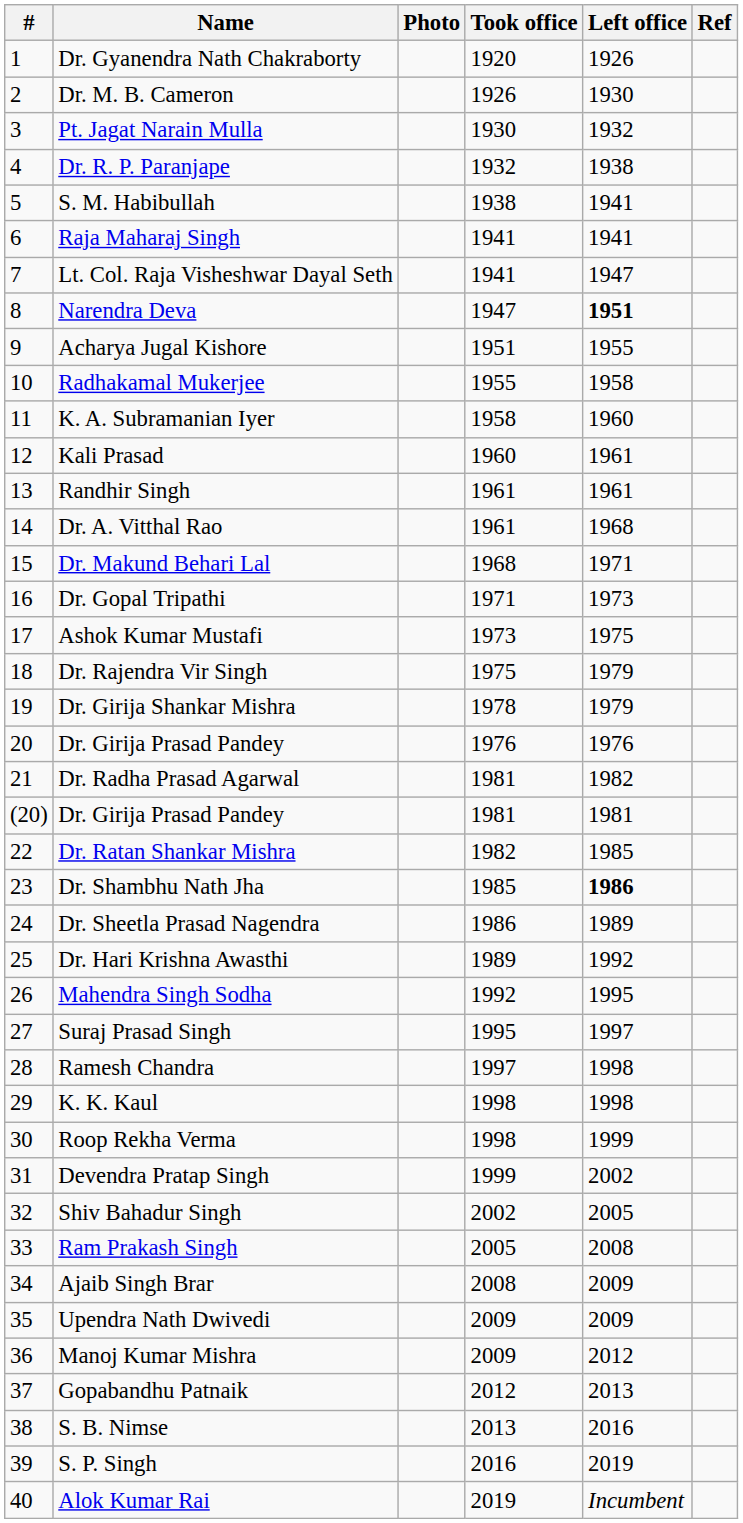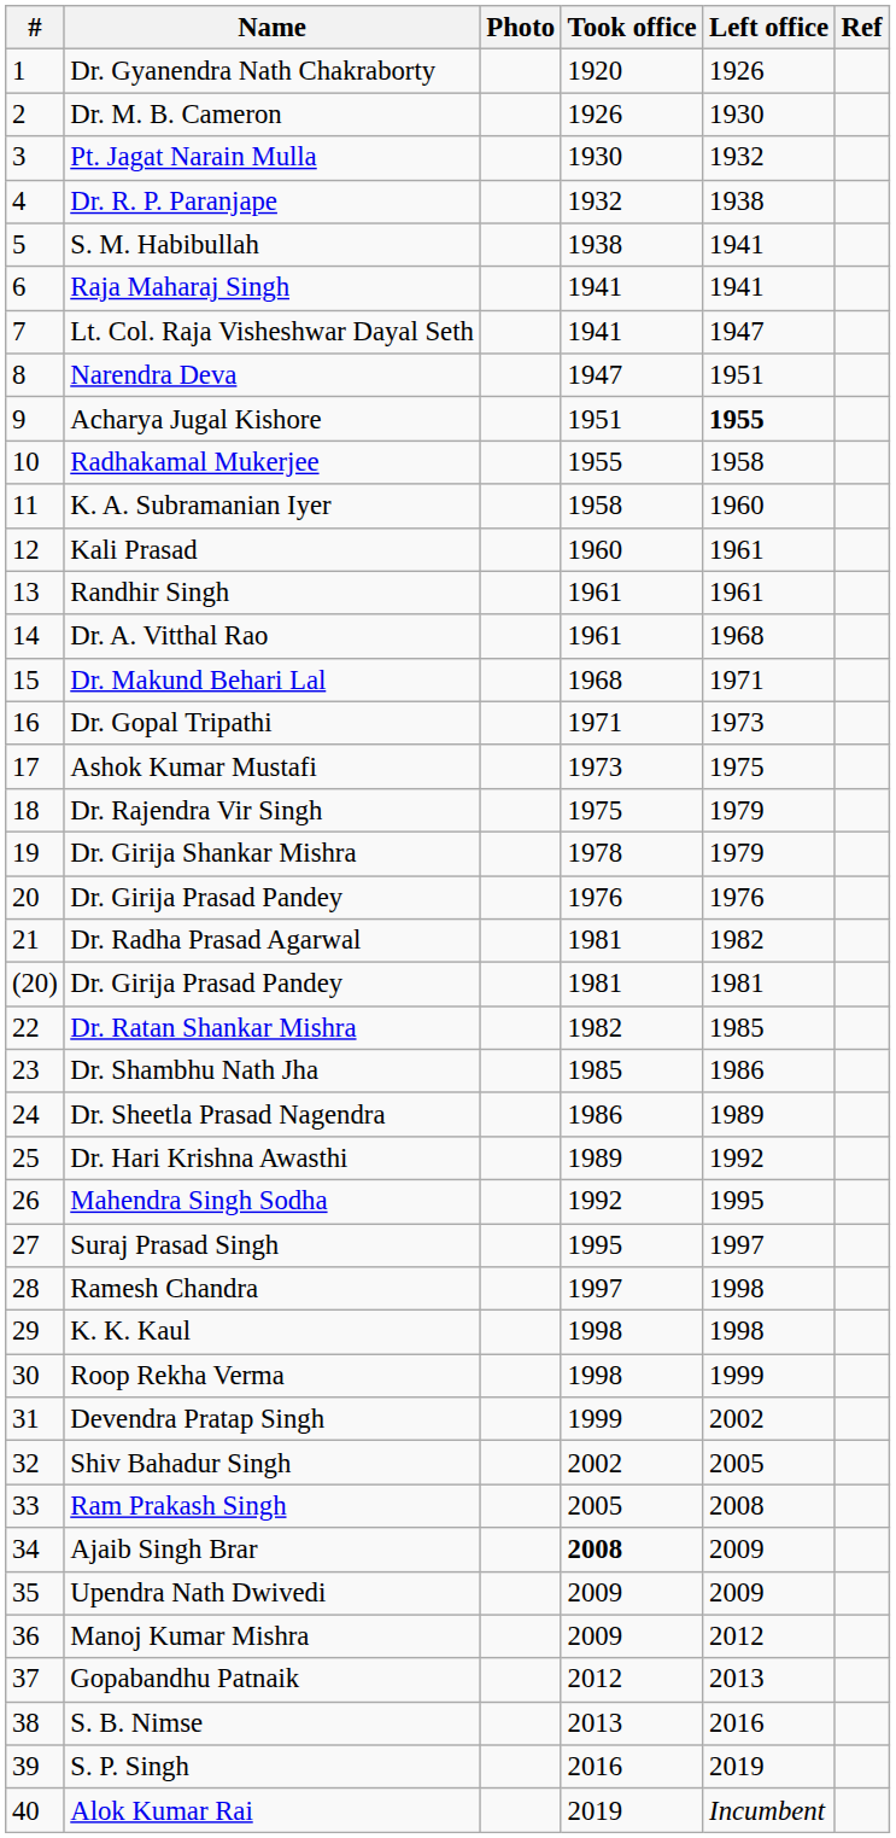Narendra Deva | Left office: bold -> normal
Acharya Jugal Kishore | Left office: normal -> bold
Dr. Shambhu Nath Jha | Left office: bold -> normal
Ajaib Singh Brar | Took office: normal -> bold
